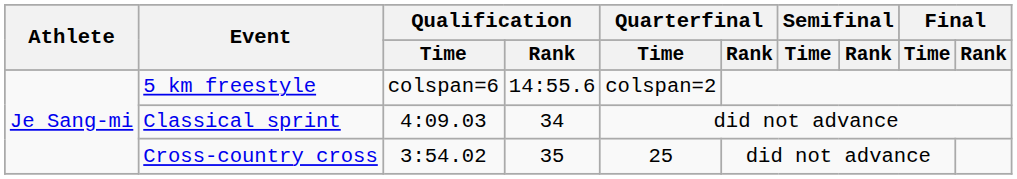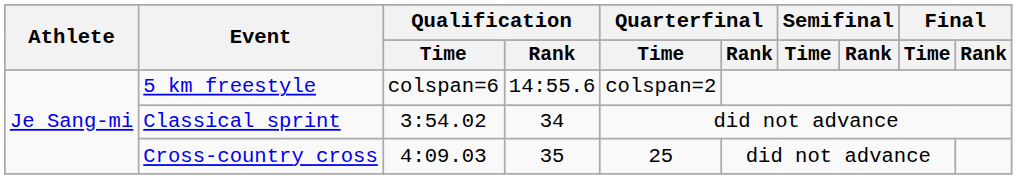Classical sprint | Qualification / Time: 4:09.03 -> 3:54.02
Cross-country cross | Qualification / Time: 3:54.02 -> 4:09.03
